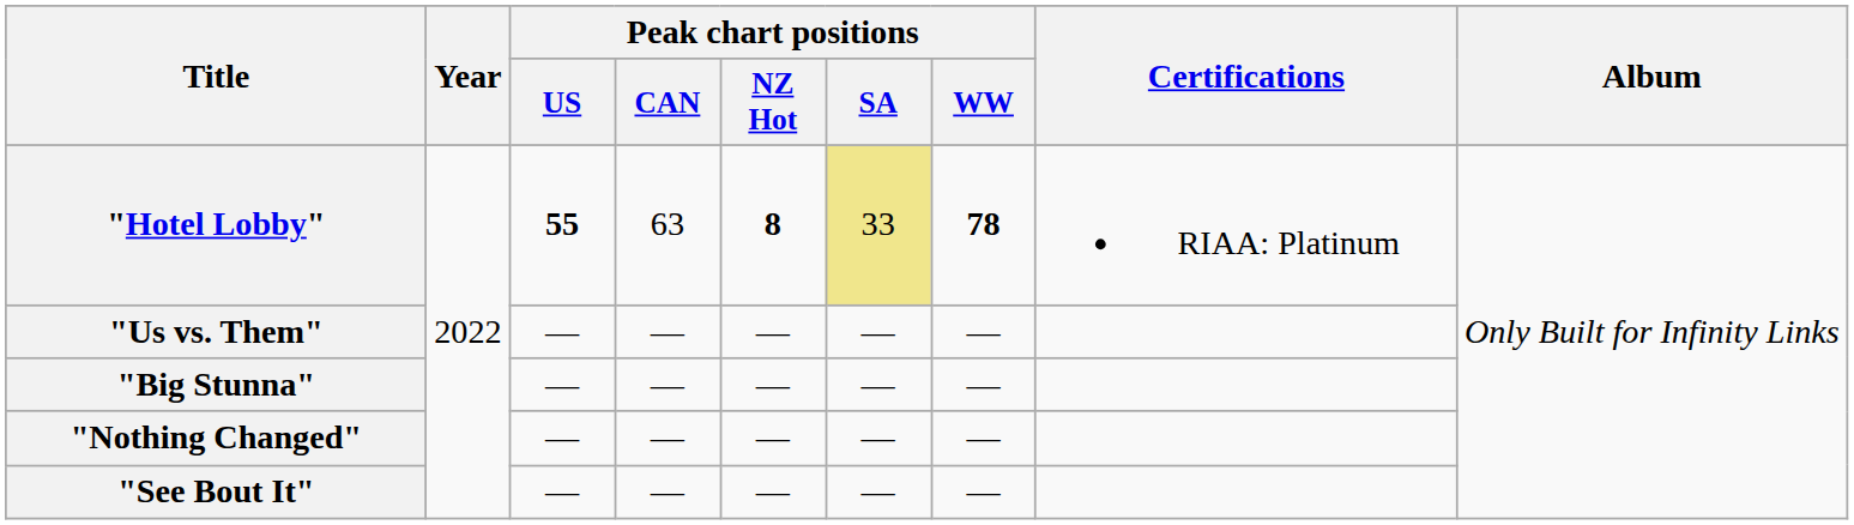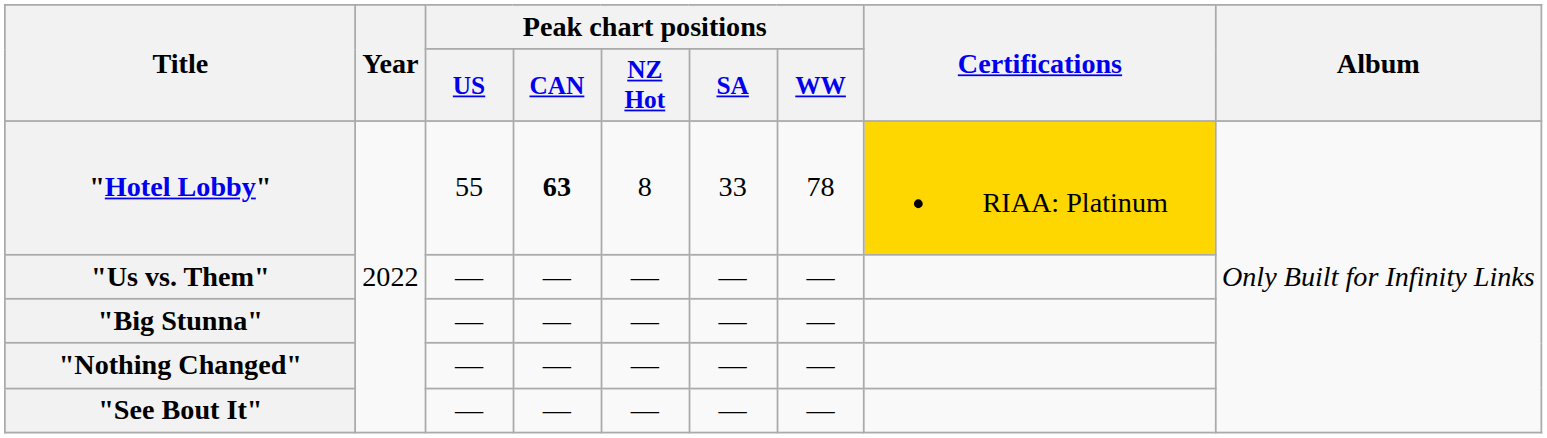"Hotel Lobby" | Peak chart positions / US: bold -> normal
"Hotel Lobby" | Peak chart positions / CAN: normal -> bold
"Hotel Lobby" | Peak chart positions / NZ Hot: bold -> normal
"Hotel Lobby" | Peak chart positions / SA: khaki background -> no background
"Hotel Lobby" | Peak chart positions / WW: bold -> normal
"Hotel Lobby" | Certifications: no background -> gold background
